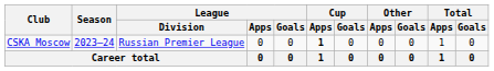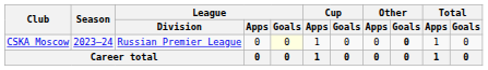CSKA Moscow | League / Goals: no background -> lightyellow background
CSKA Moscow | Cup / Apps: bold -> normal
CSKA Moscow | Other / Goals: normal -> bold
